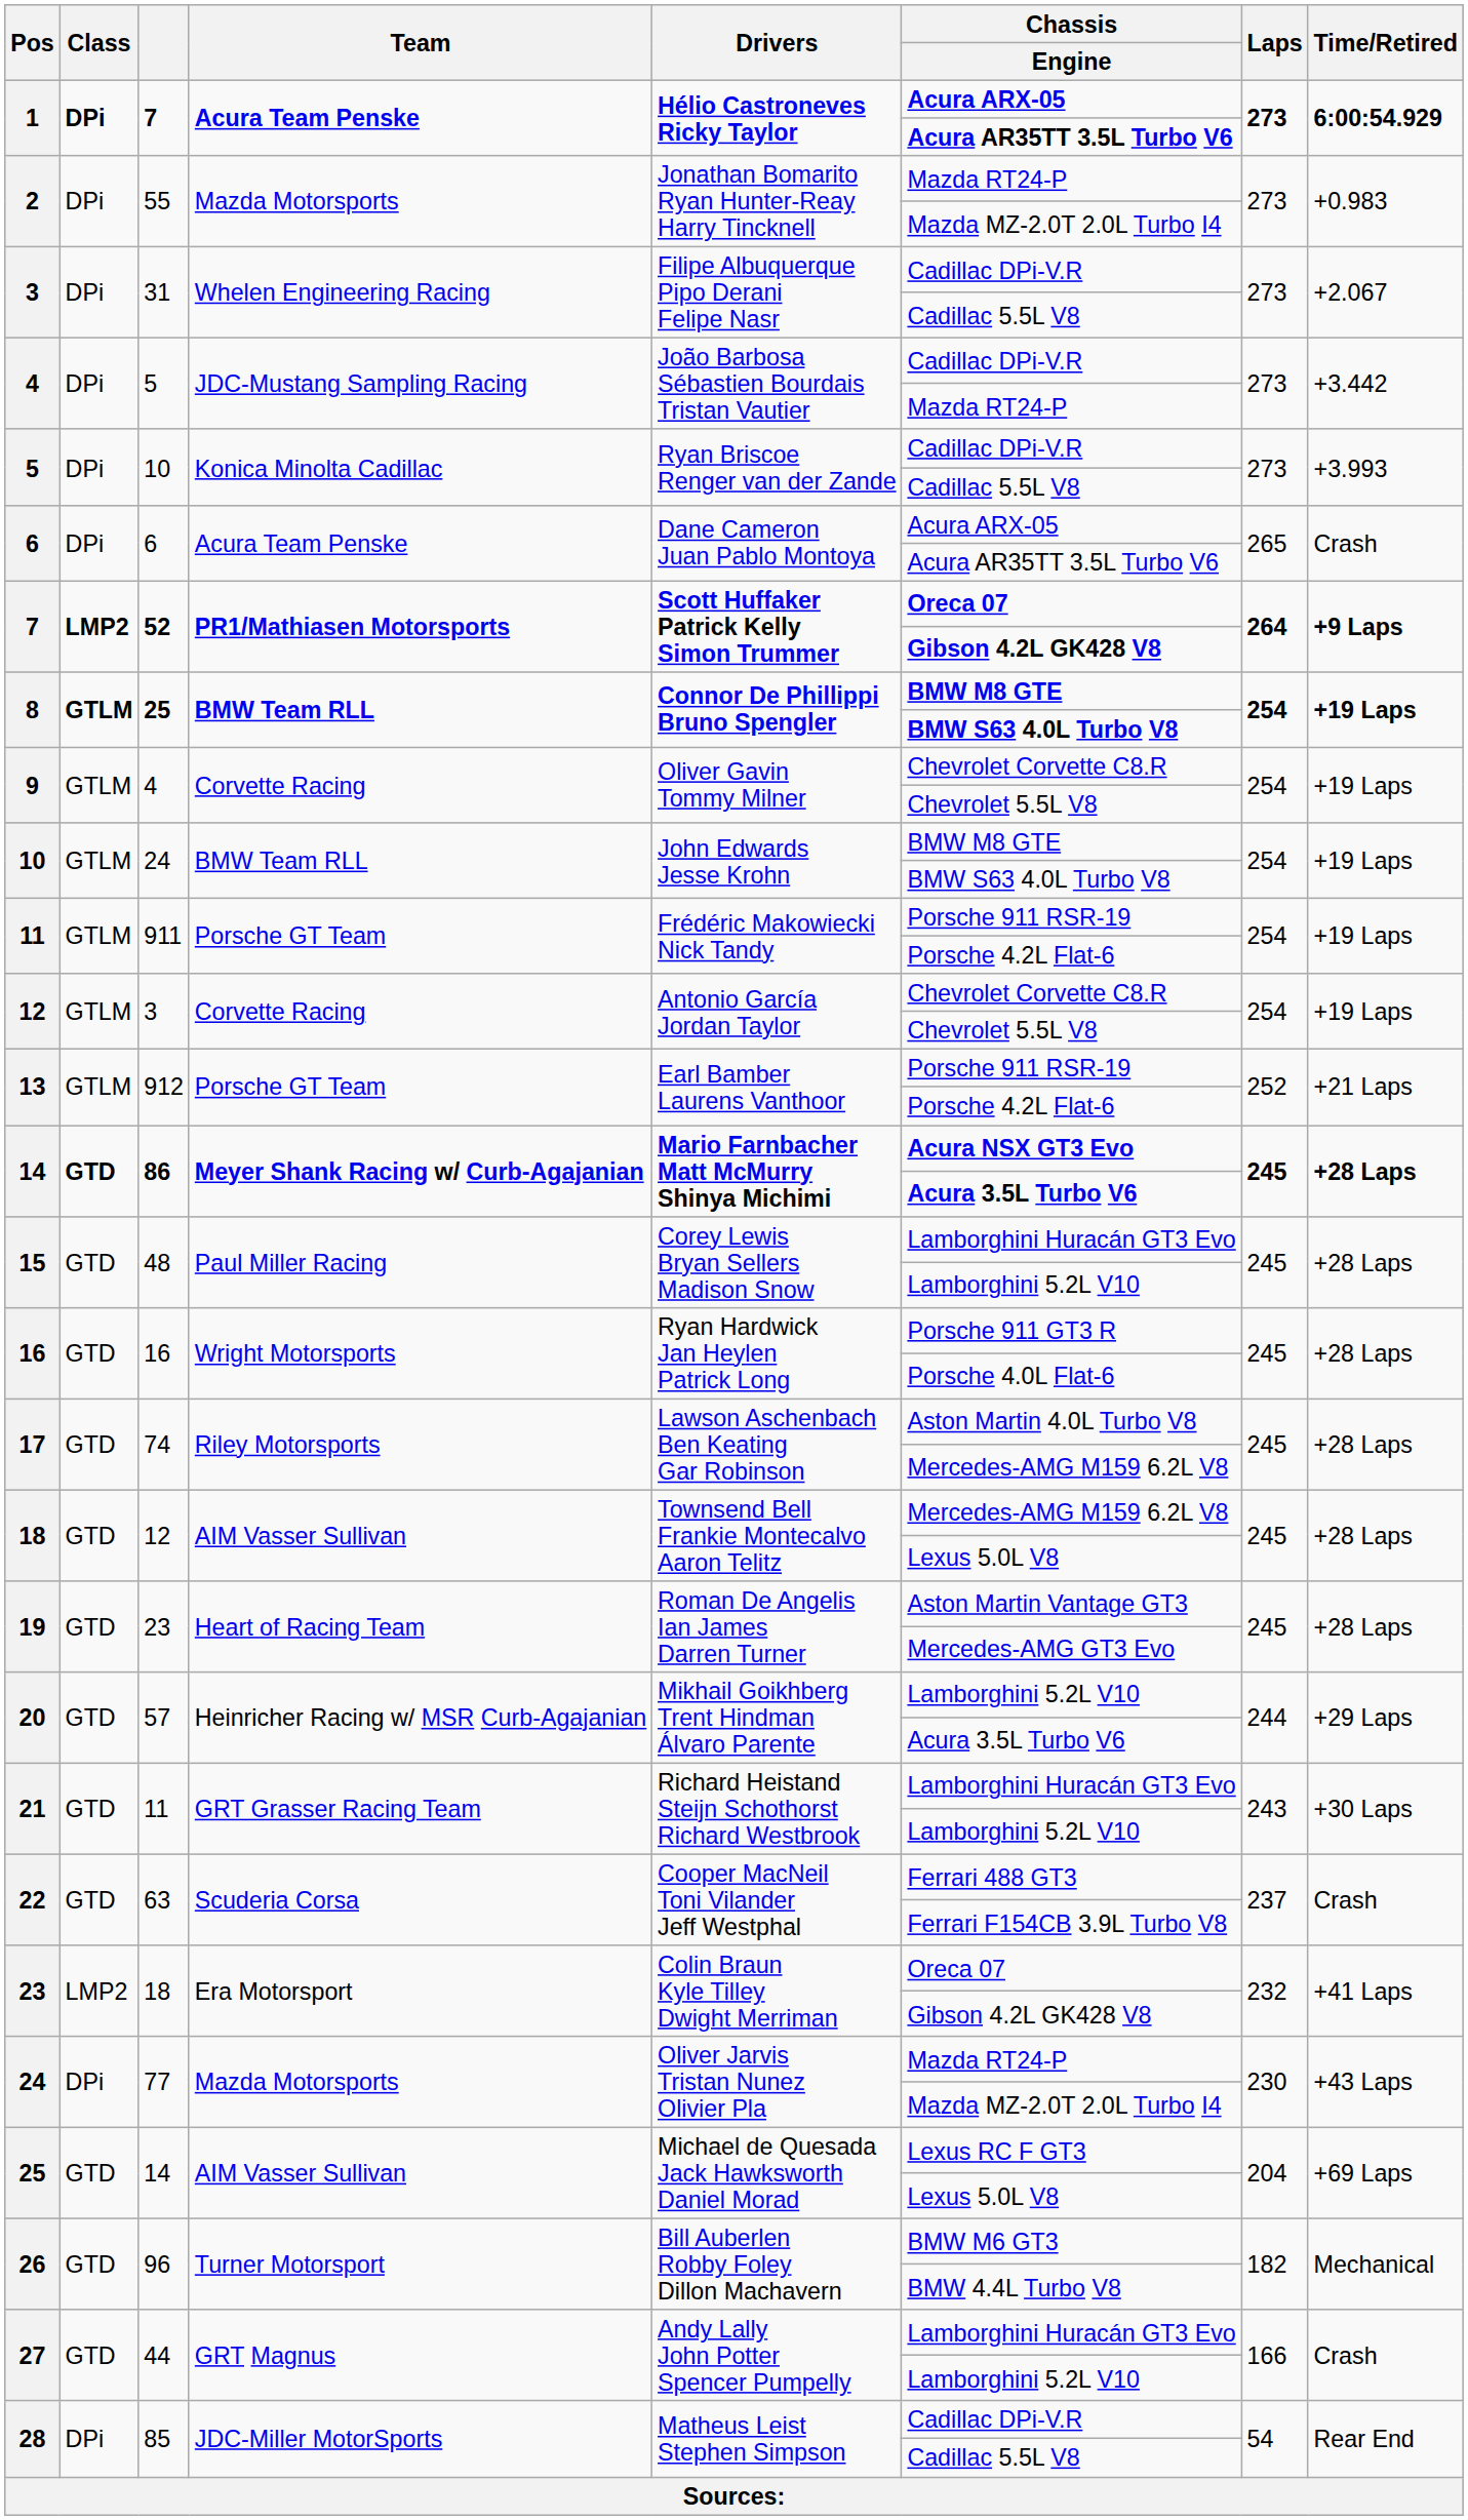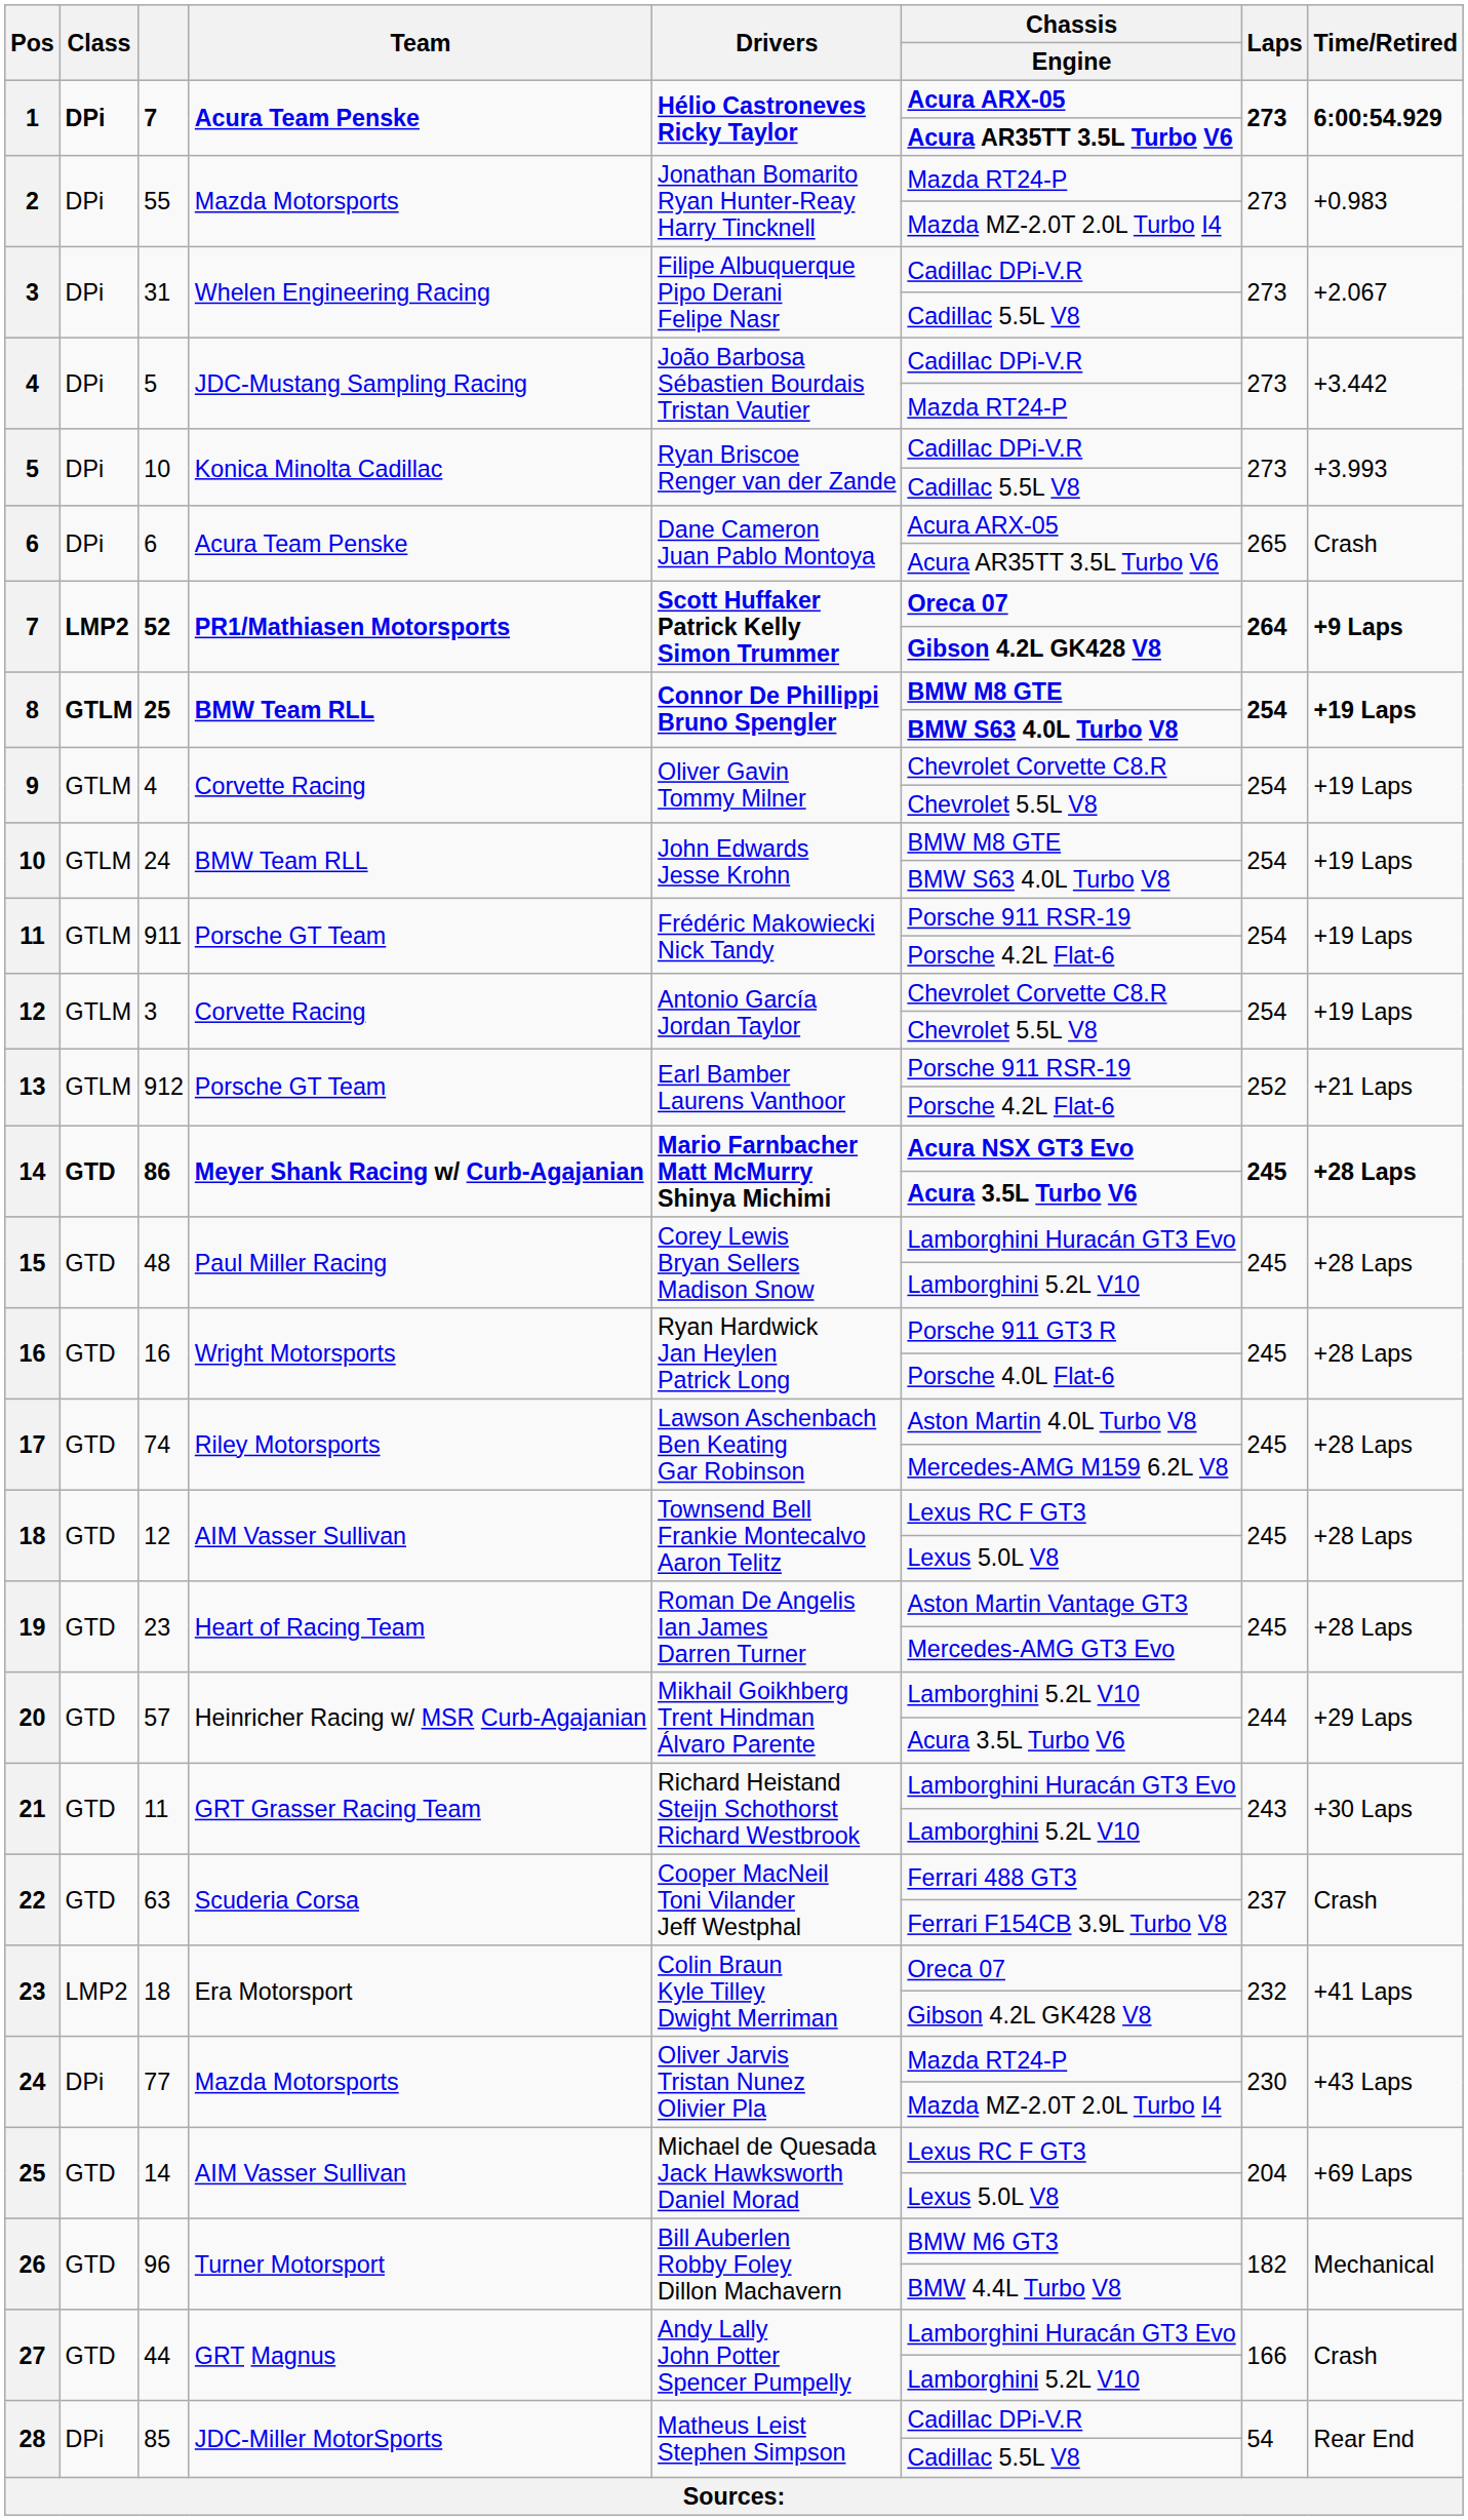row 37 | Chassis / Engine: Mercedes-AMG M159 6.2L V8 -> Lexus RC F GT3
